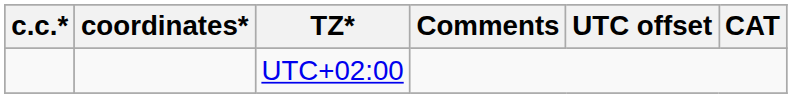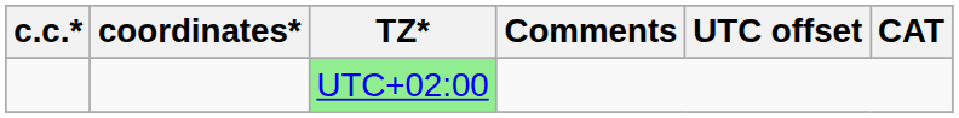UTC+02:00 | TZ*: no background -> lightgreen background
